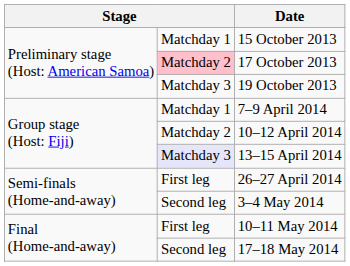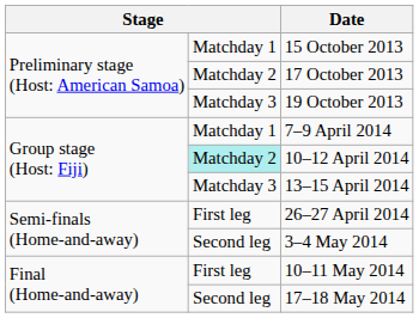17 October 2013 | column 2: pink background -> no background
10–12 April 2014 | column 2: no background -> paleturquoise background
13–15 April 2014 | column 2: lavender background -> no background
